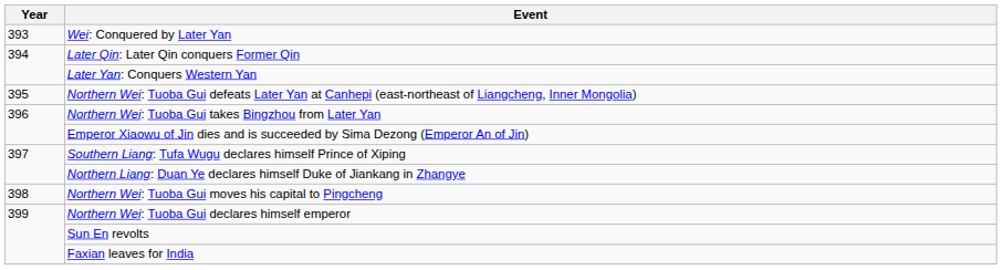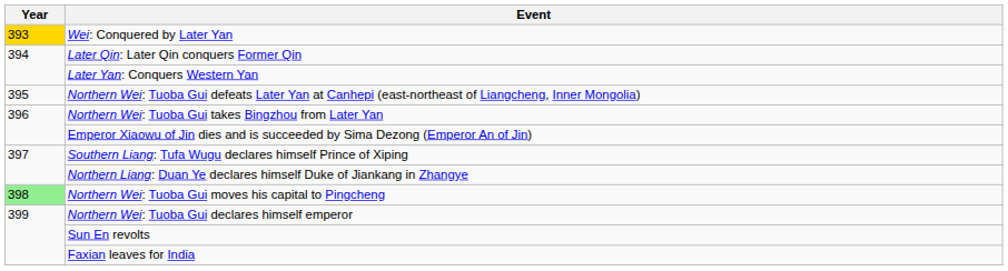Wei: Conquered by Later Yan | Year: no background -> gold background
Northern Wei: Tuoba Gui moves his capital to Pingcheng | Year: no background -> lightgreen background
